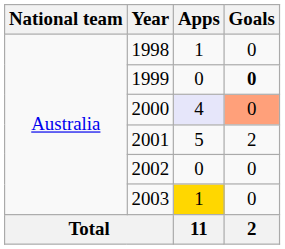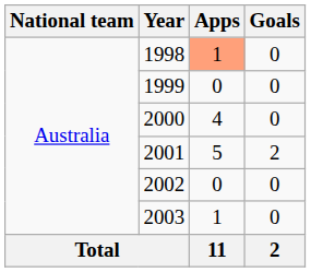1998 | Apps: no background -> lightsalmon background
1999 | Goals: bold -> normal
2000 | Apps: lavender background -> no background
2000 | Goals: lightsalmon background -> no background
2003 | Apps: gold background -> no background
